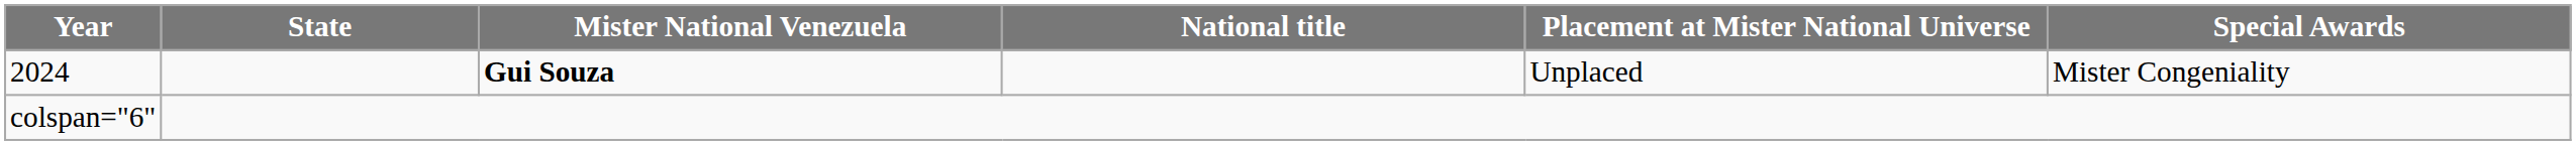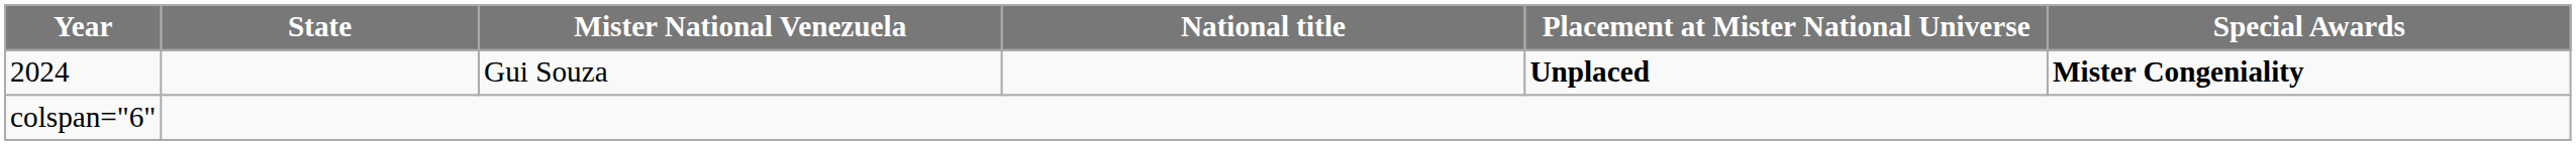2024 | Mister National Venezuela: bold -> normal
2024 | Placement at Mister National Universe: normal -> bold
2024 | Special Awards: normal -> bold
